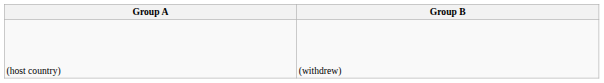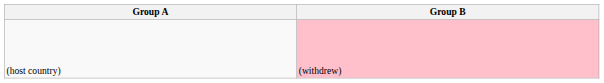(host country) | Group B: no background -> pink background
